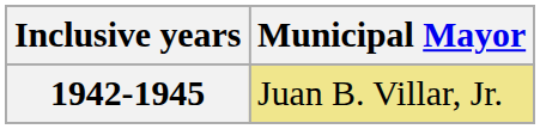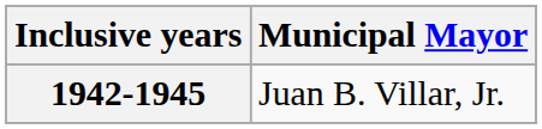1942-1945 | Municipal Mayor: khaki background -> no background
